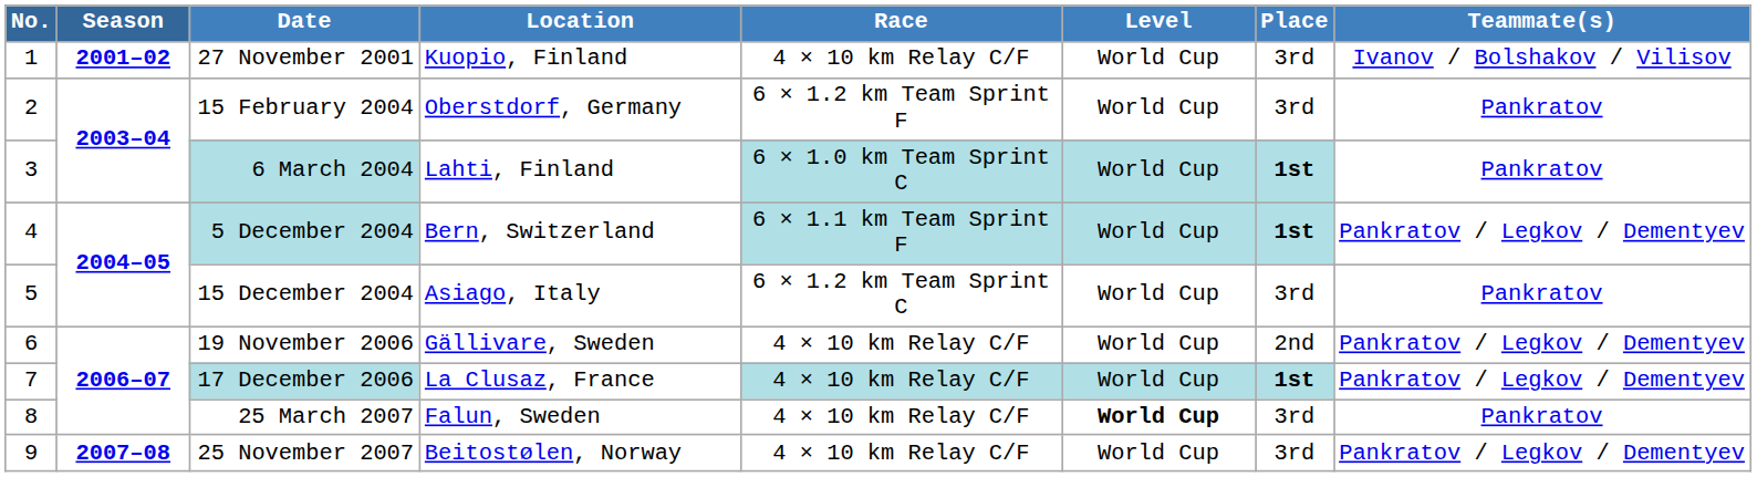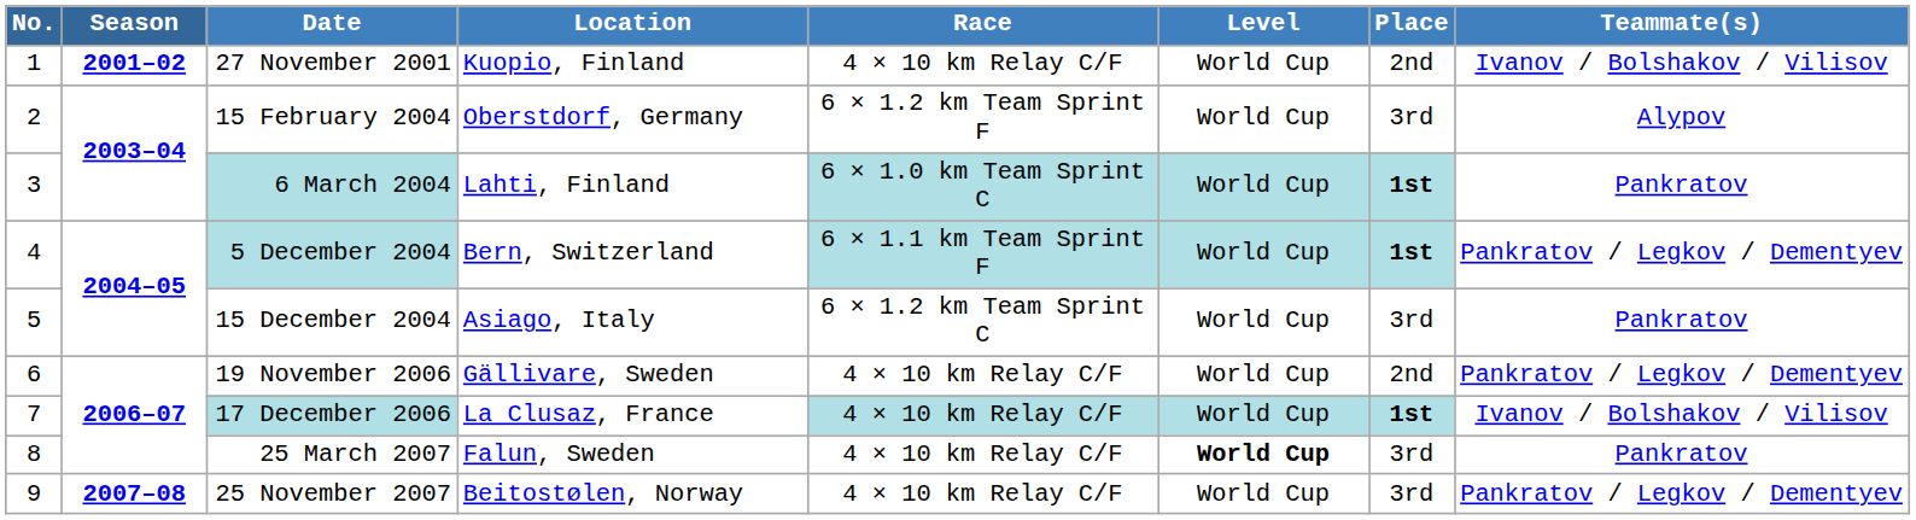27 November 2001 | Place: 3rd -> 2nd
15 February 2004 | Teammate(s): Pankratov -> Alypov
17 December 2006 | Teammate(s): Pankratov / Legkov / Dementyev -> Ivanov / Bolshakov / Vilisov
